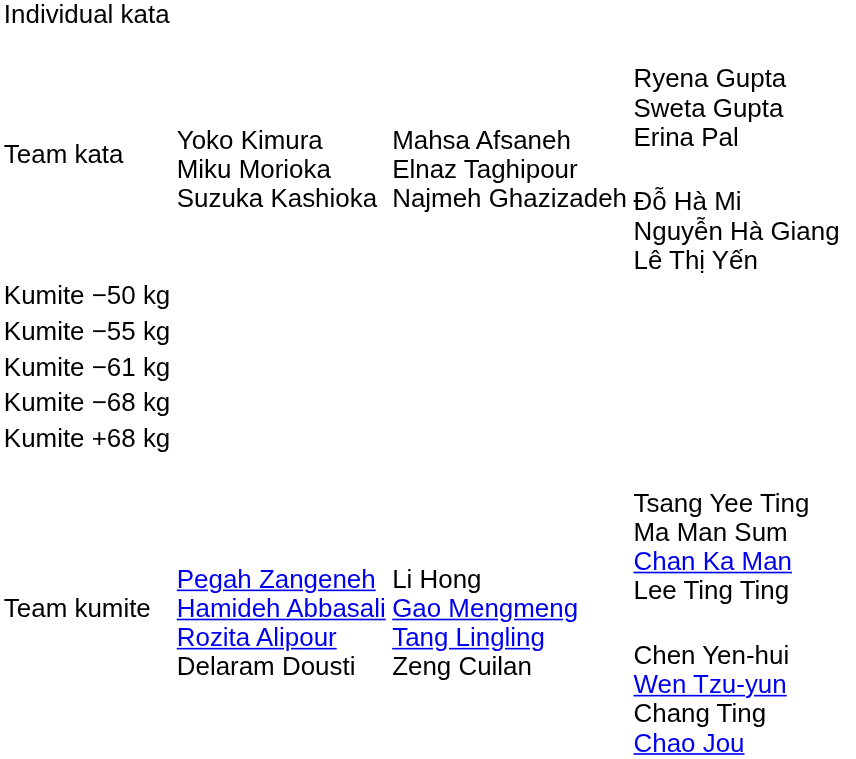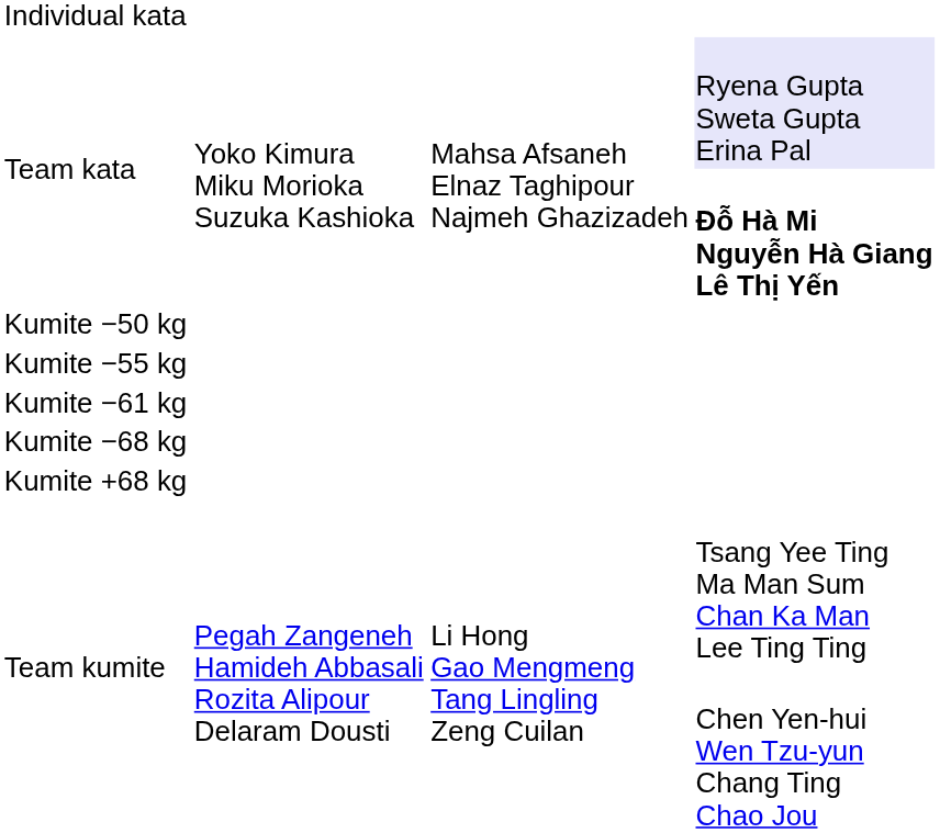Team kata / Ryena Gupta Sweta Gupta Erina Pal | column 4: no background -> lavender background
Team kata / Đỗ Hà Mi Nguyễn Hà Giang Lê Thị Yến | column 4: normal -> bold
